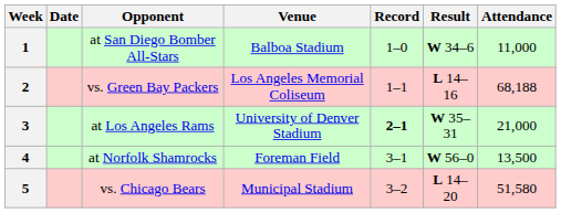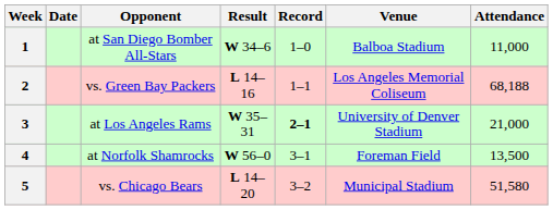columns swapped: Result <-> Venue
